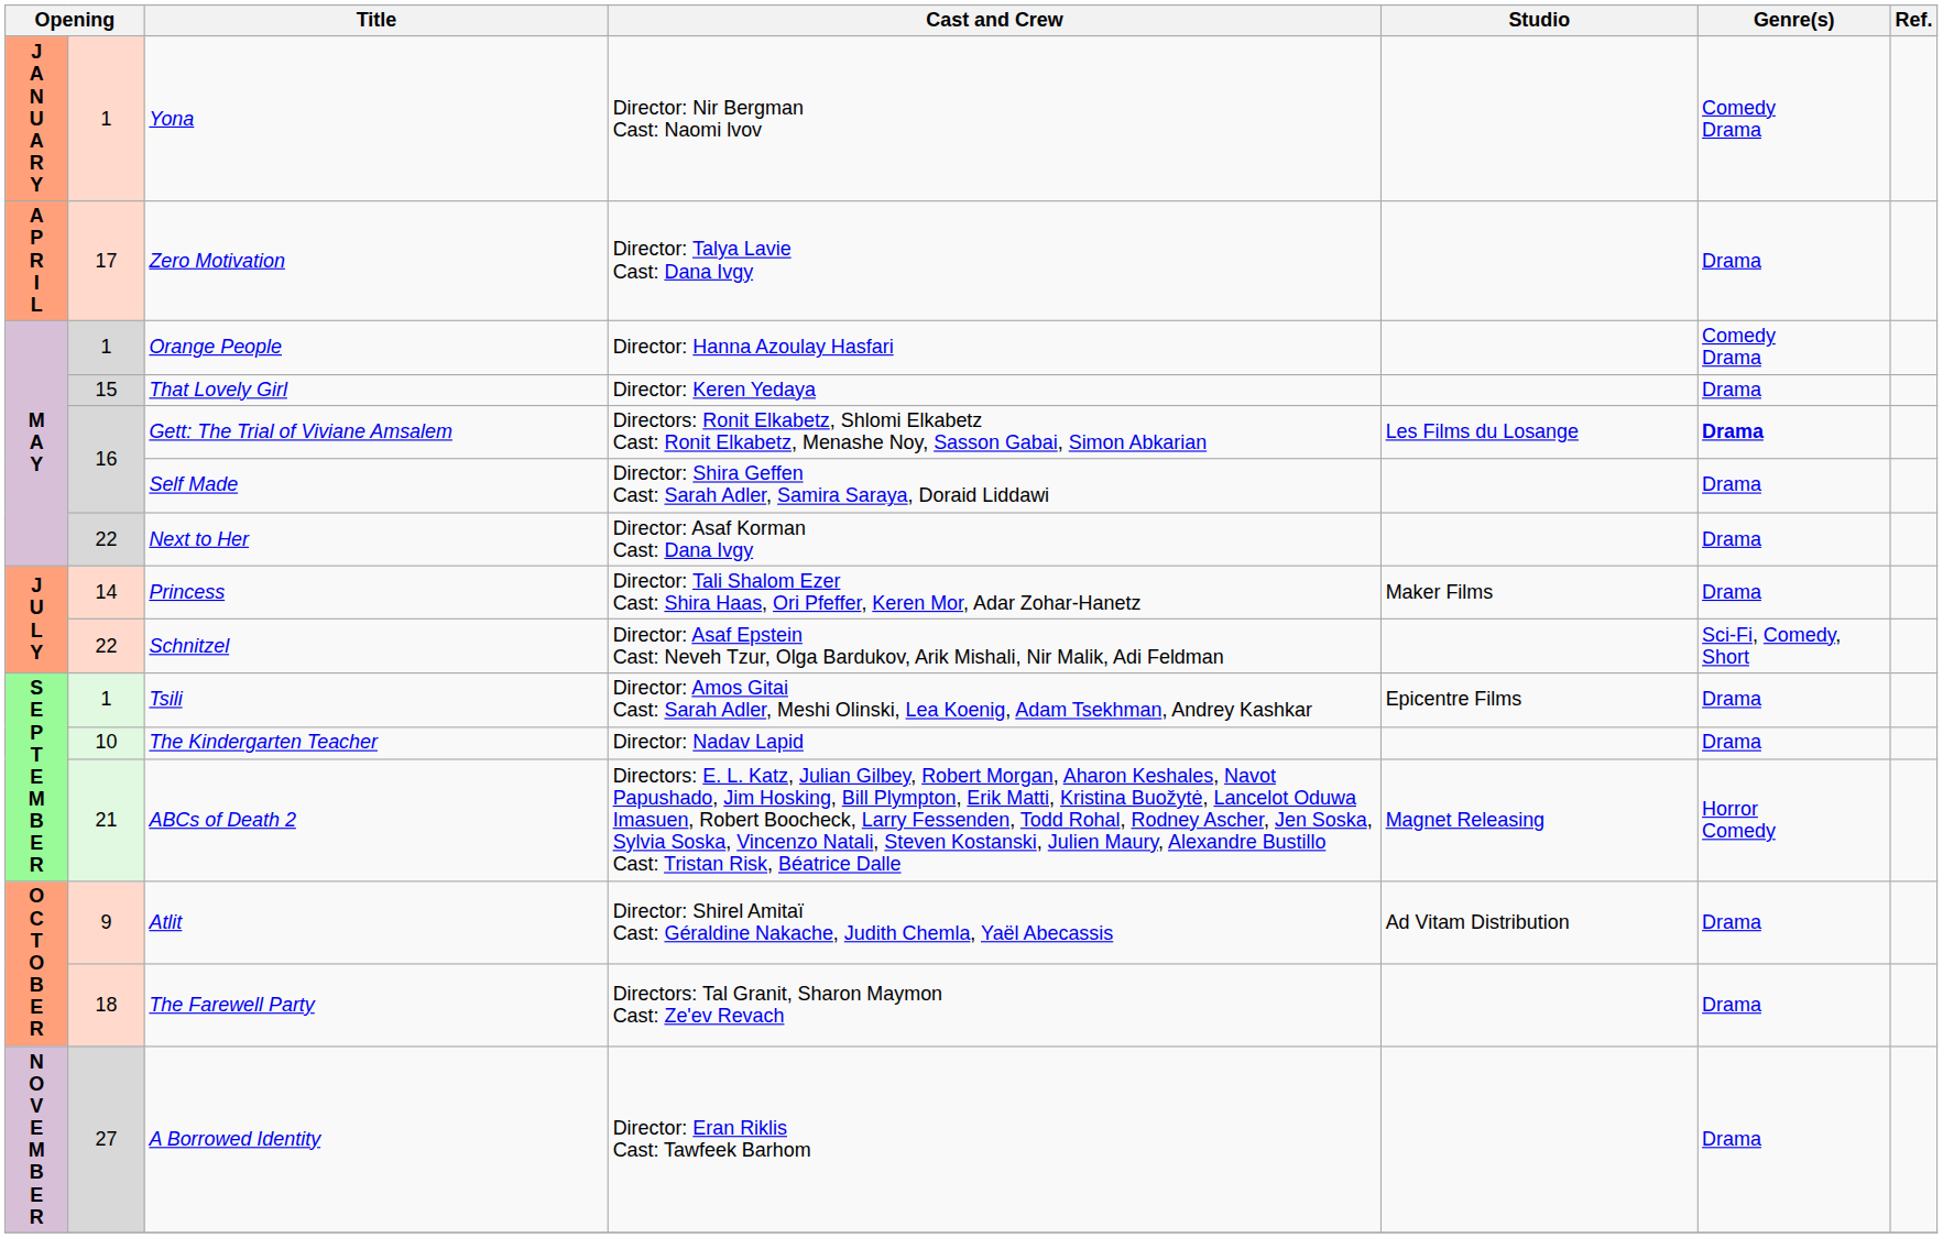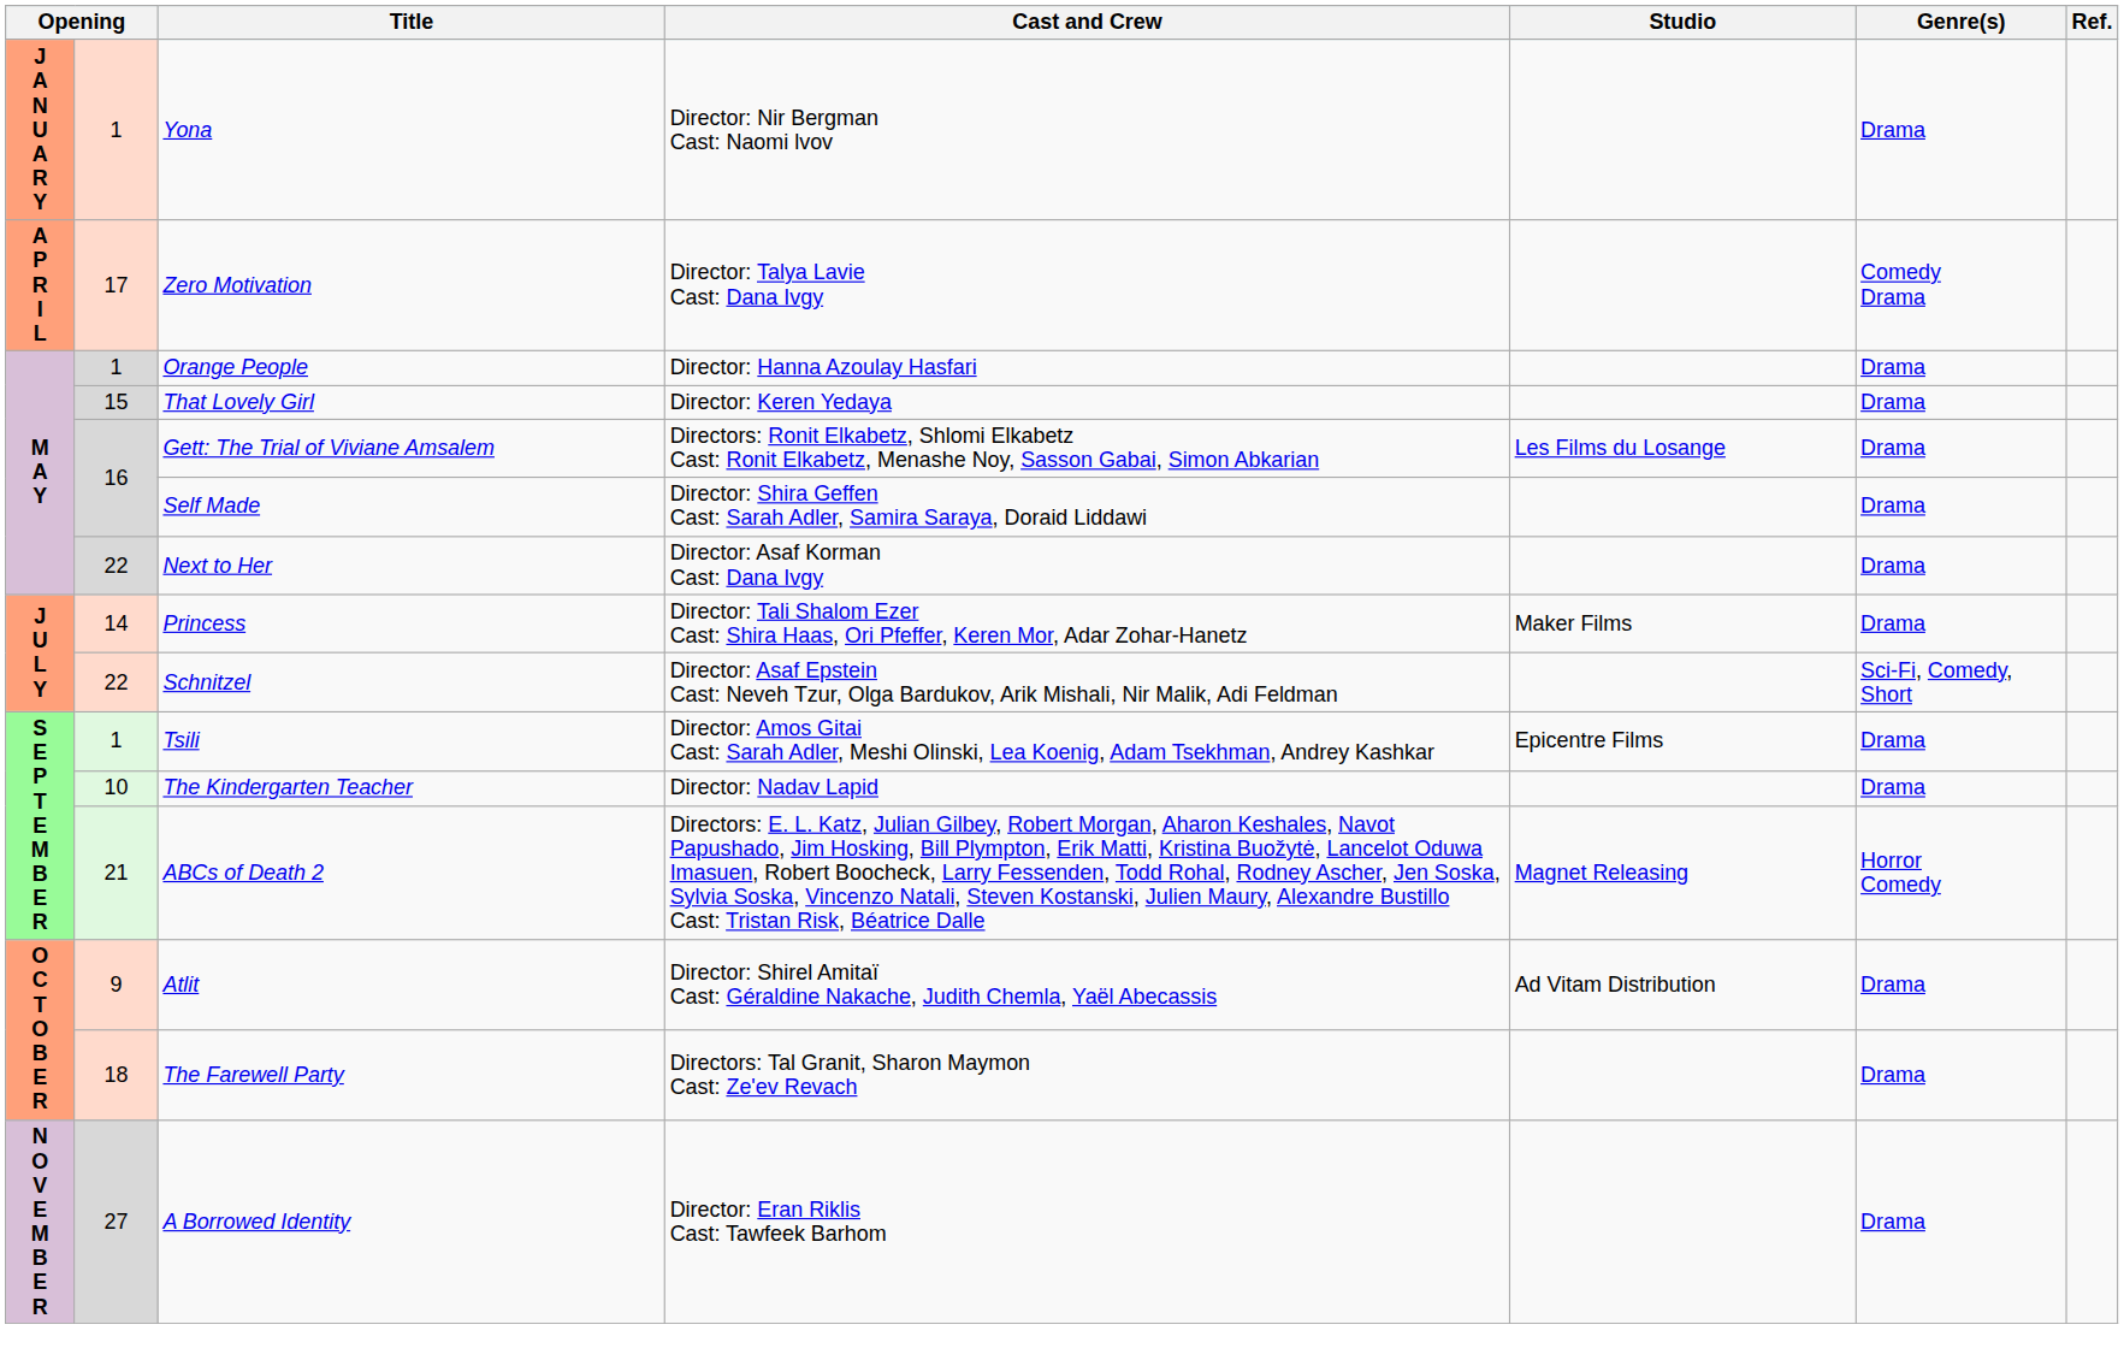Yona | Genre(s): Comedy Drama -> Drama
Zero Motivation | Genre(s): Drama -> Comedy Drama
Orange People | Genre(s): Comedy Drama -> Drama
Gett: The Trial of Viviane Amsalem | Genre(s): bold -> normal
